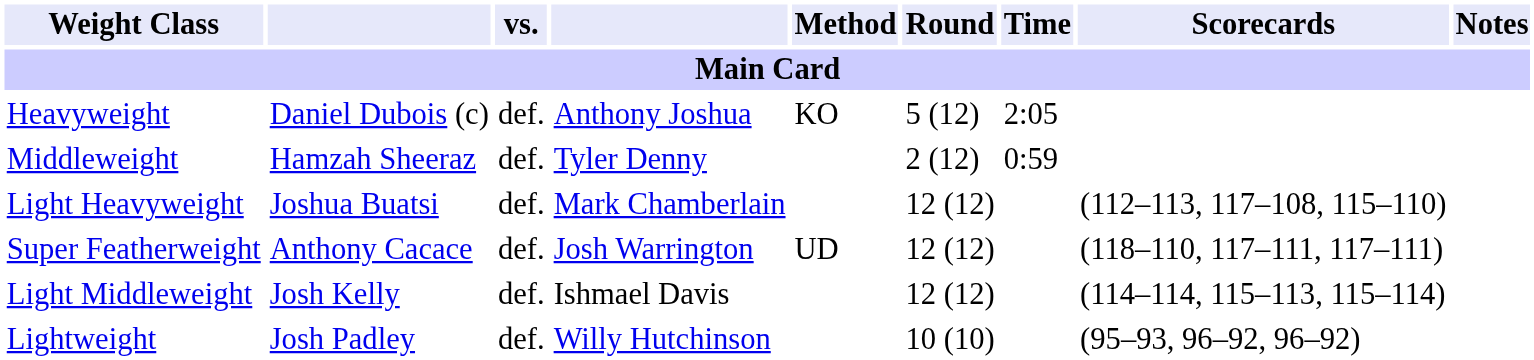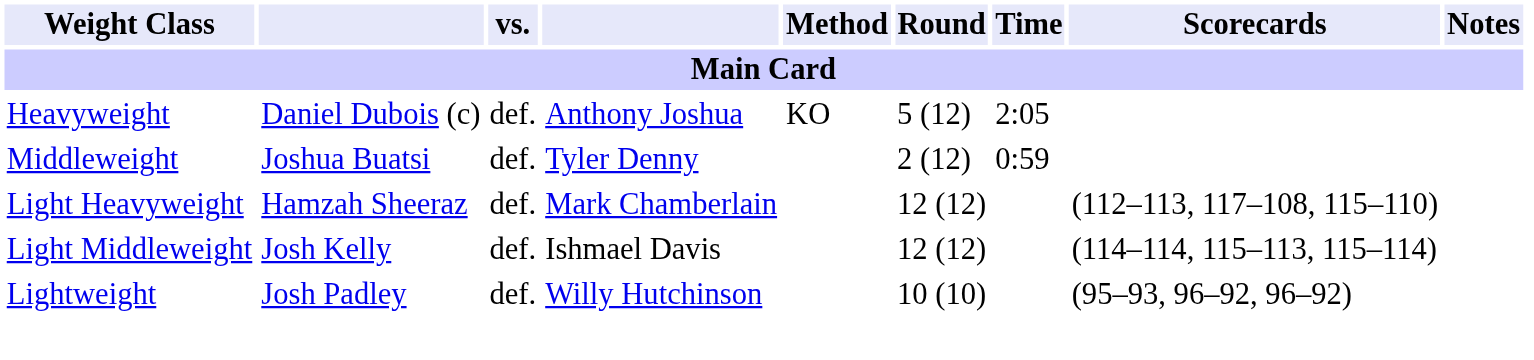Middleweight | column 2: Hamzah Sheeraz -> Joshua Buatsi
Light Heavyweight | column 2: Joshua Buatsi -> Hamzah Sheeraz
- row: Super Featherweight | Anthony Cacace | def. | Josh Warrington | UD | 12 (12) | (118–110, 117–111, 117–111)
